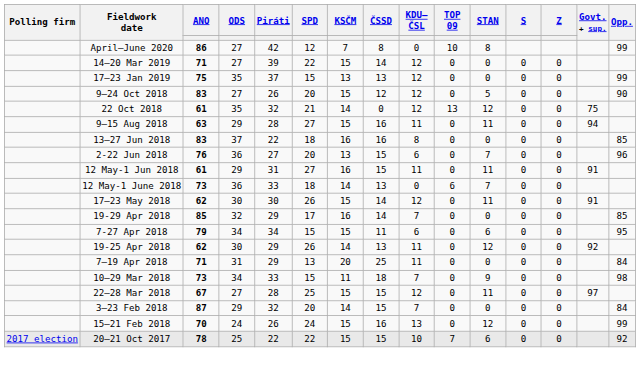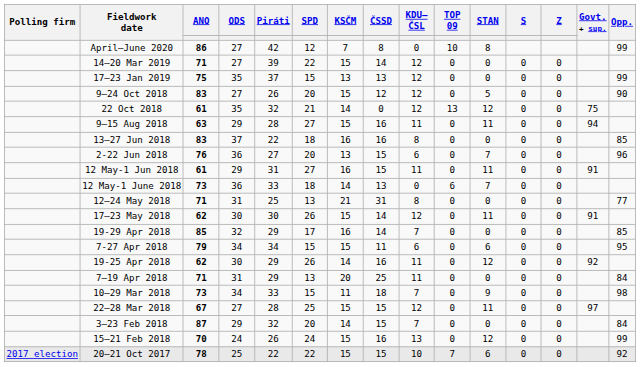+ row: 12–24 May 2018 | 71 | 31 | 25 | 13 | 21 | 31 | 8 | 0 | 0 | 0 | 0 | 77
19-25 Apr 2018 | ČSSD: 13 -> 16
